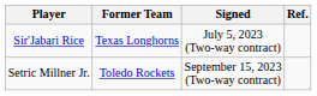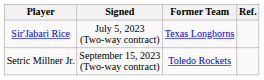columns swapped: Signed <-> Former Team
